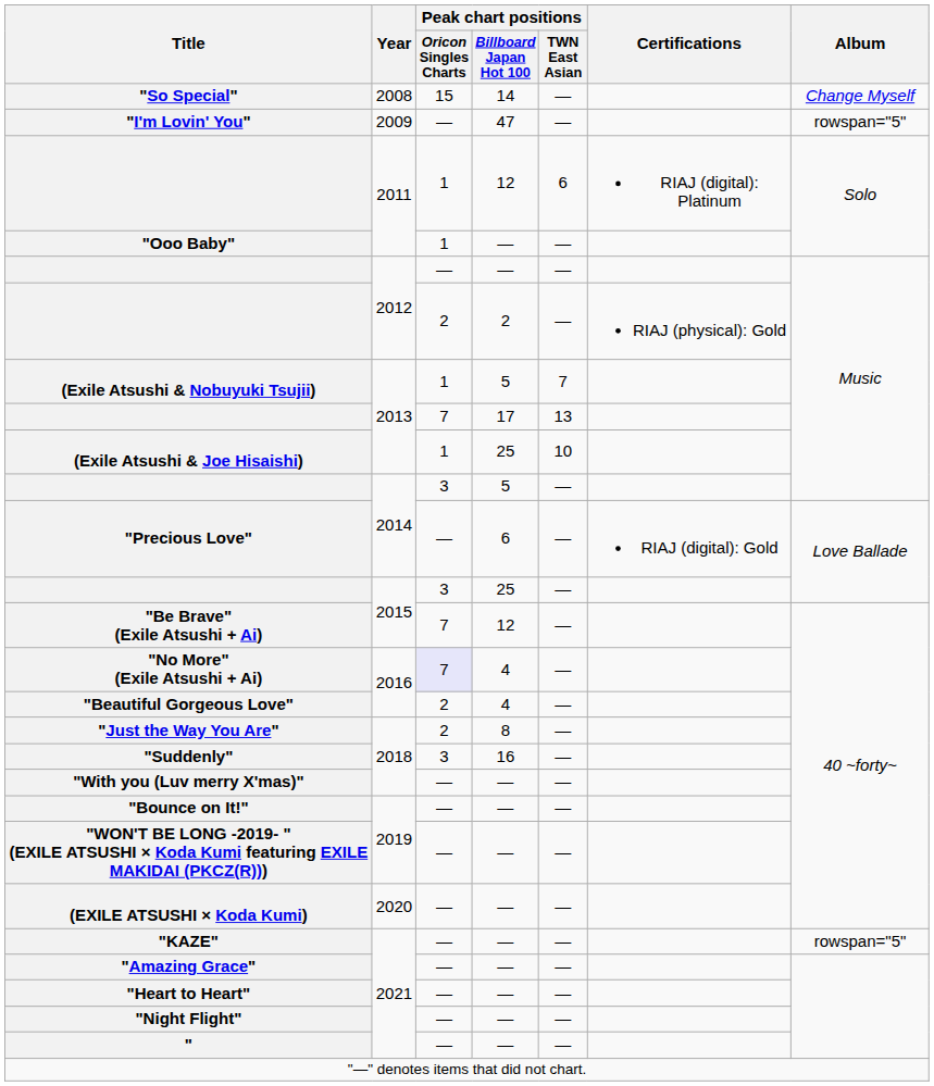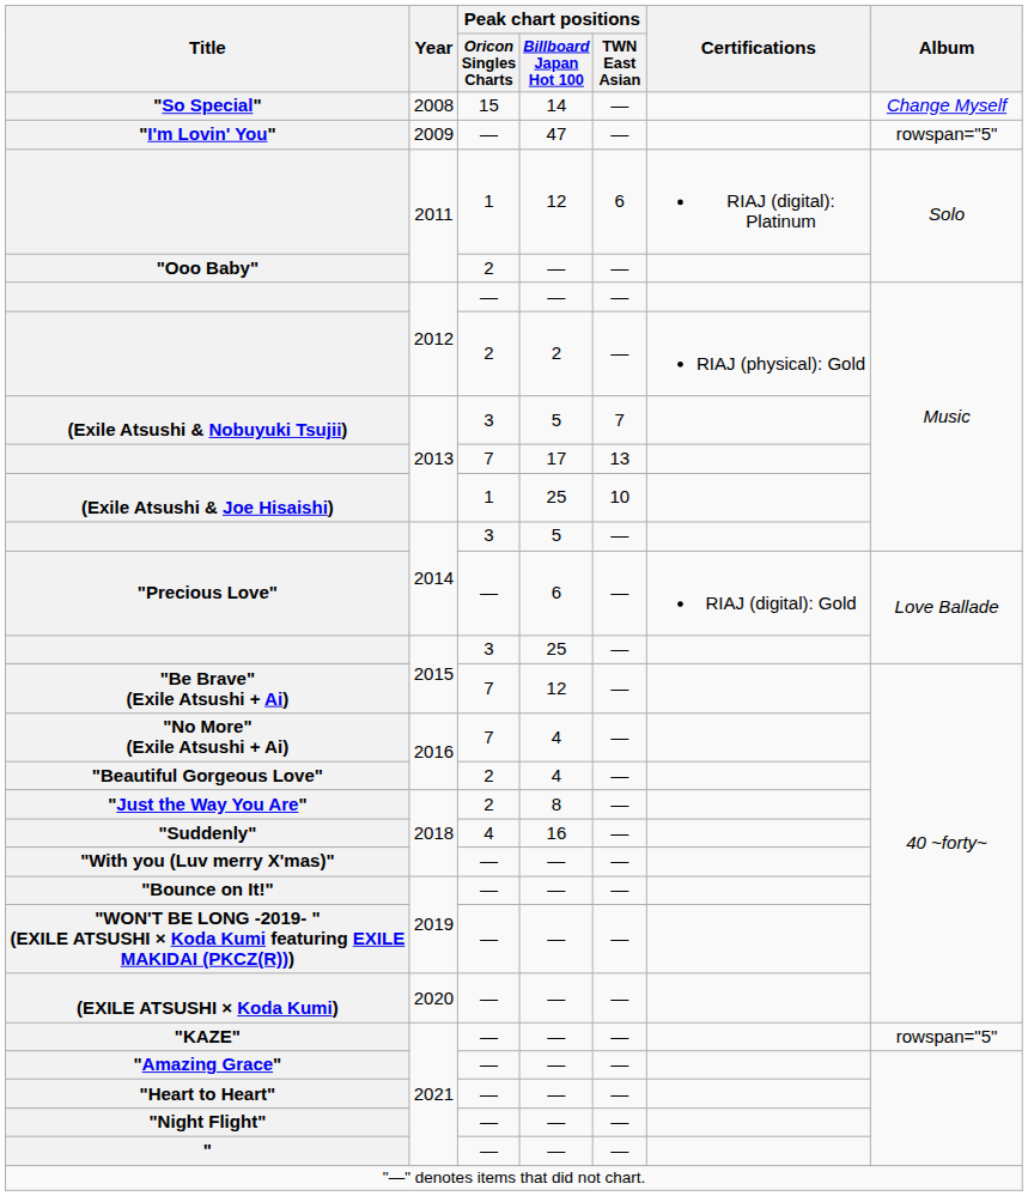"Ooo Baby" | Peak chart positions / Oricon Singles Charts: 1 -> 2
(Exile Atsushi & Nobuyuki Tsujii) | Peak chart positions / Oricon Singles Charts: 1 -> 3
"No More" (Exile Atsushi + Ai) | Peak chart positions / Oricon Singles Charts: lavender background -> no background
"Suddenly" | Peak chart positions / Oricon Singles Charts: 3 -> 4
